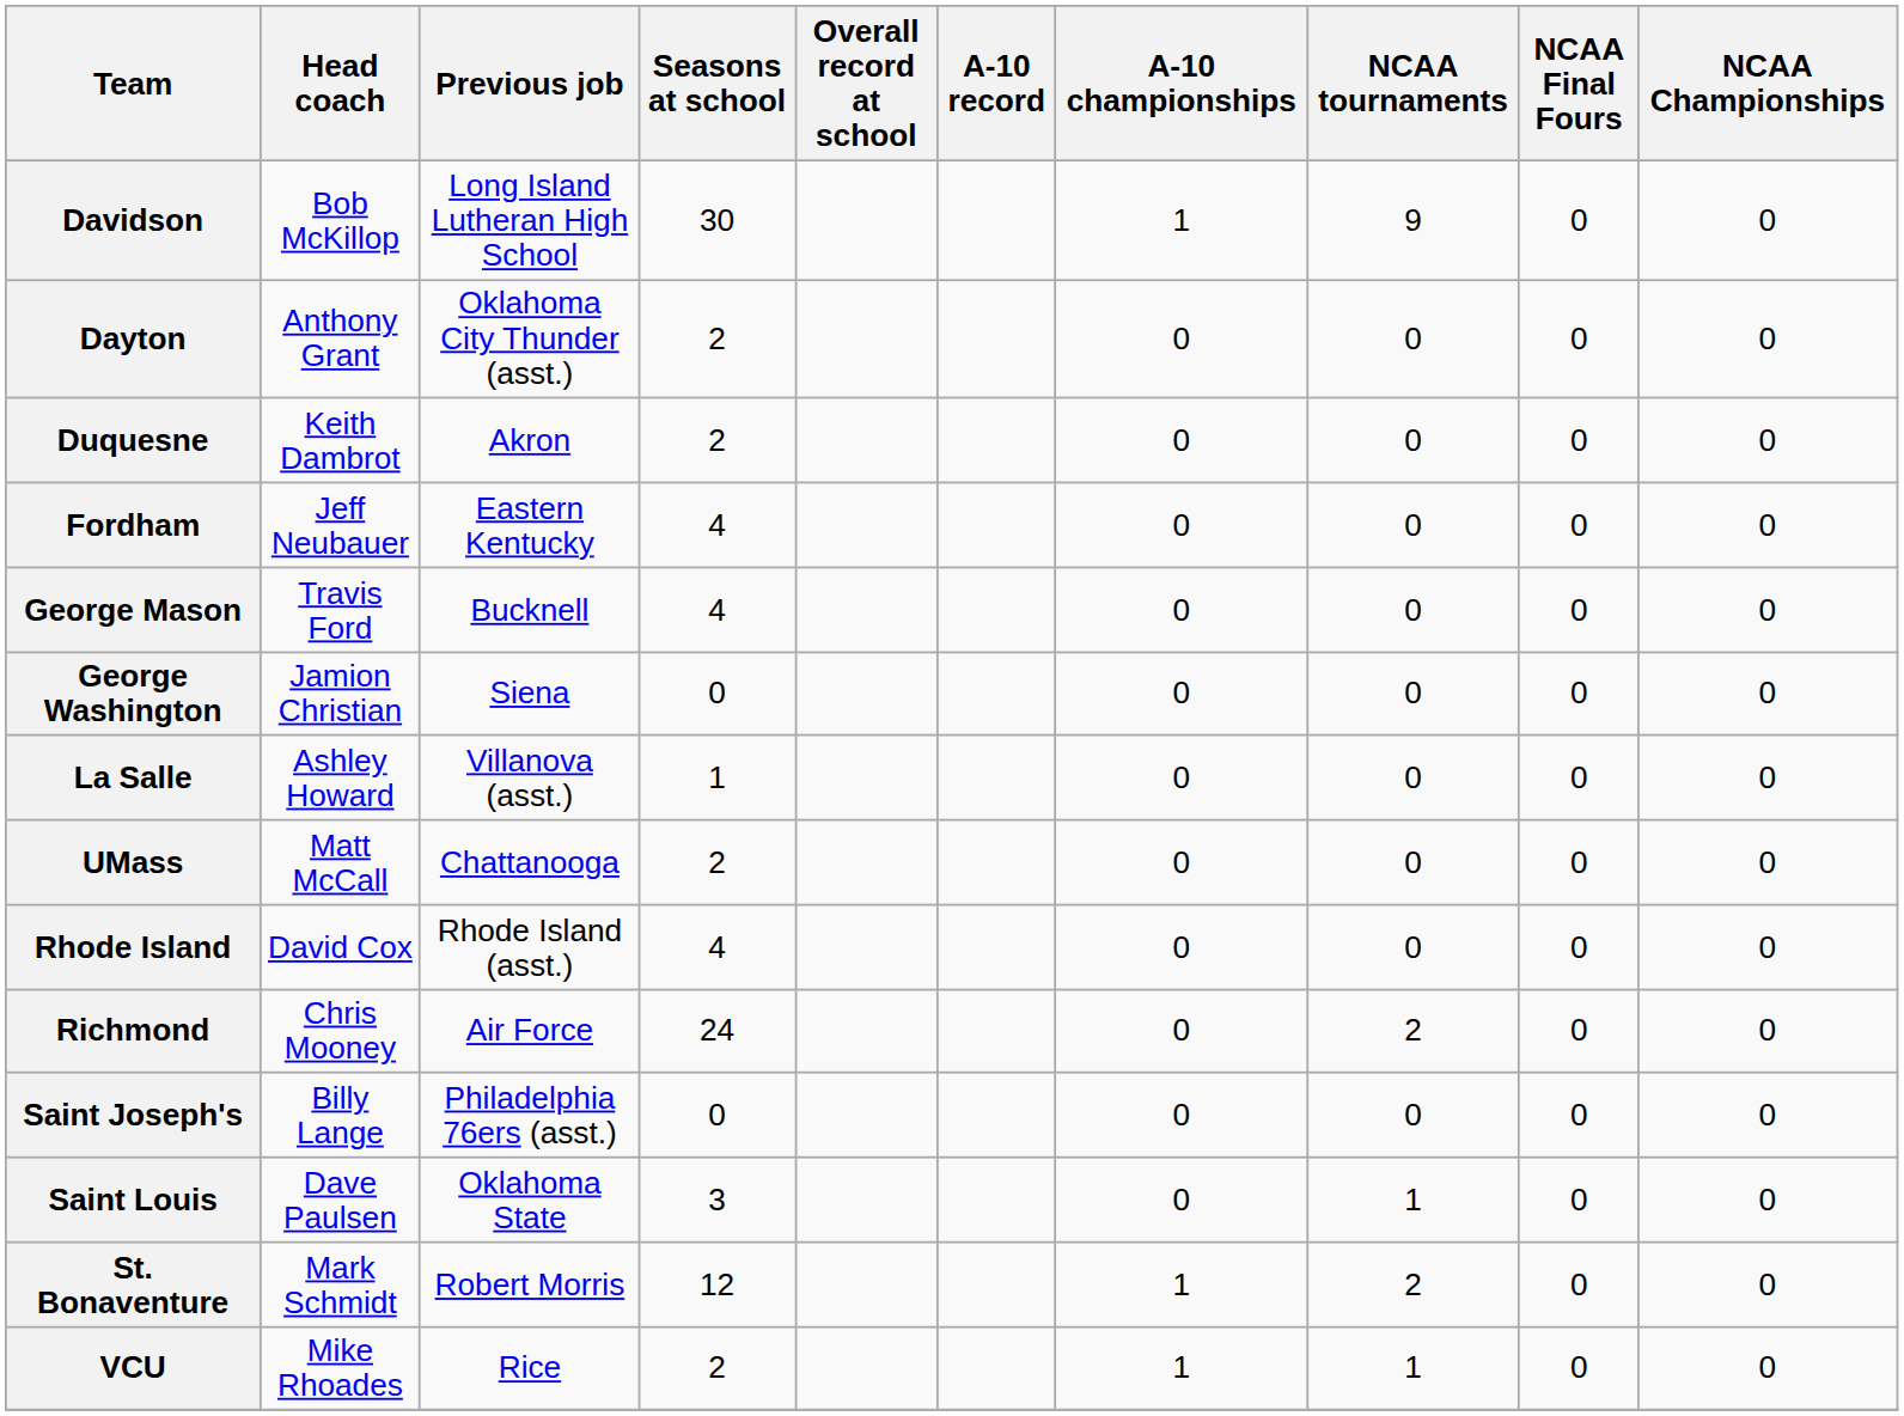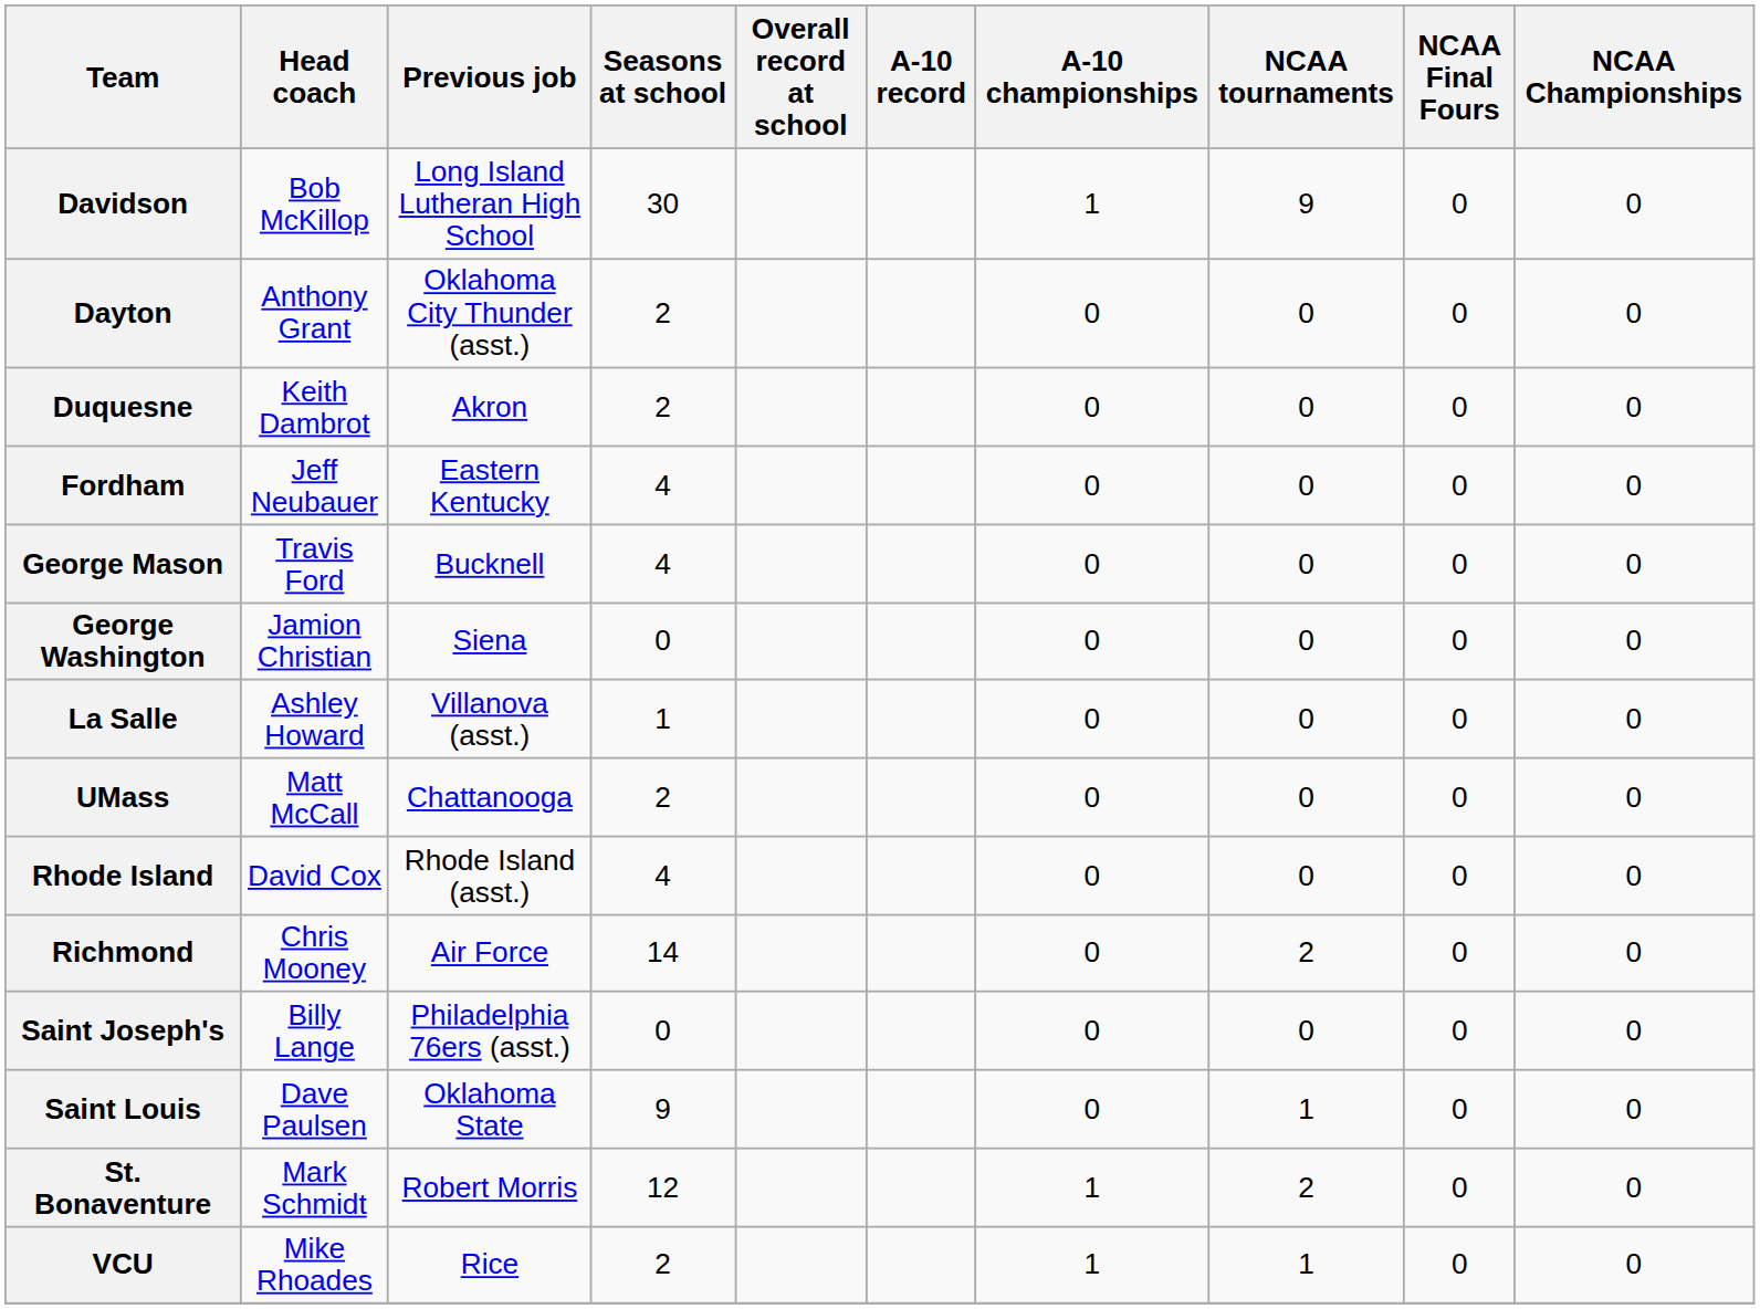Richmond | Seasons at school: 24 -> 14
Saint Louis | Seasons at school: 3 -> 9
